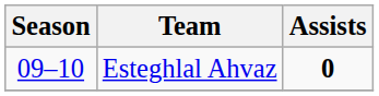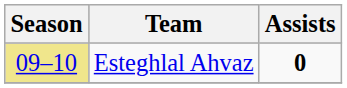Esteghlal Ahvaz | Season: no background -> khaki background
